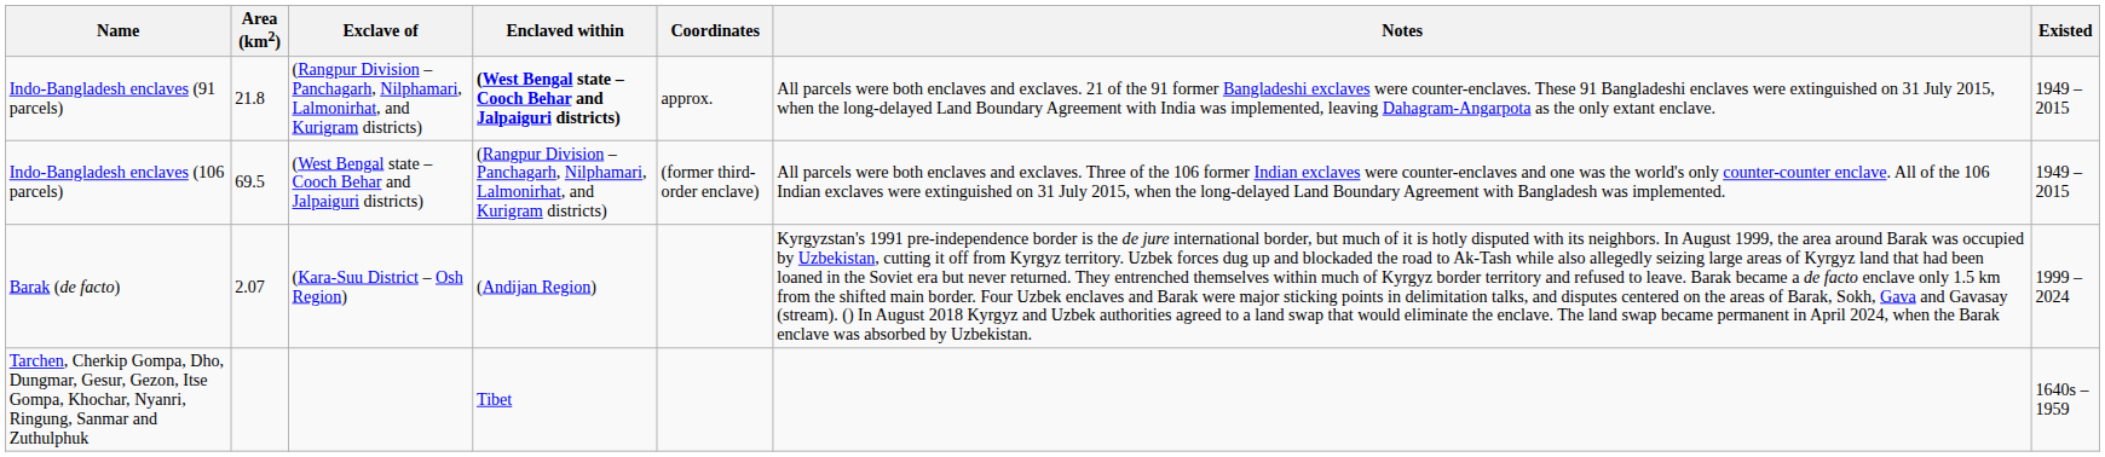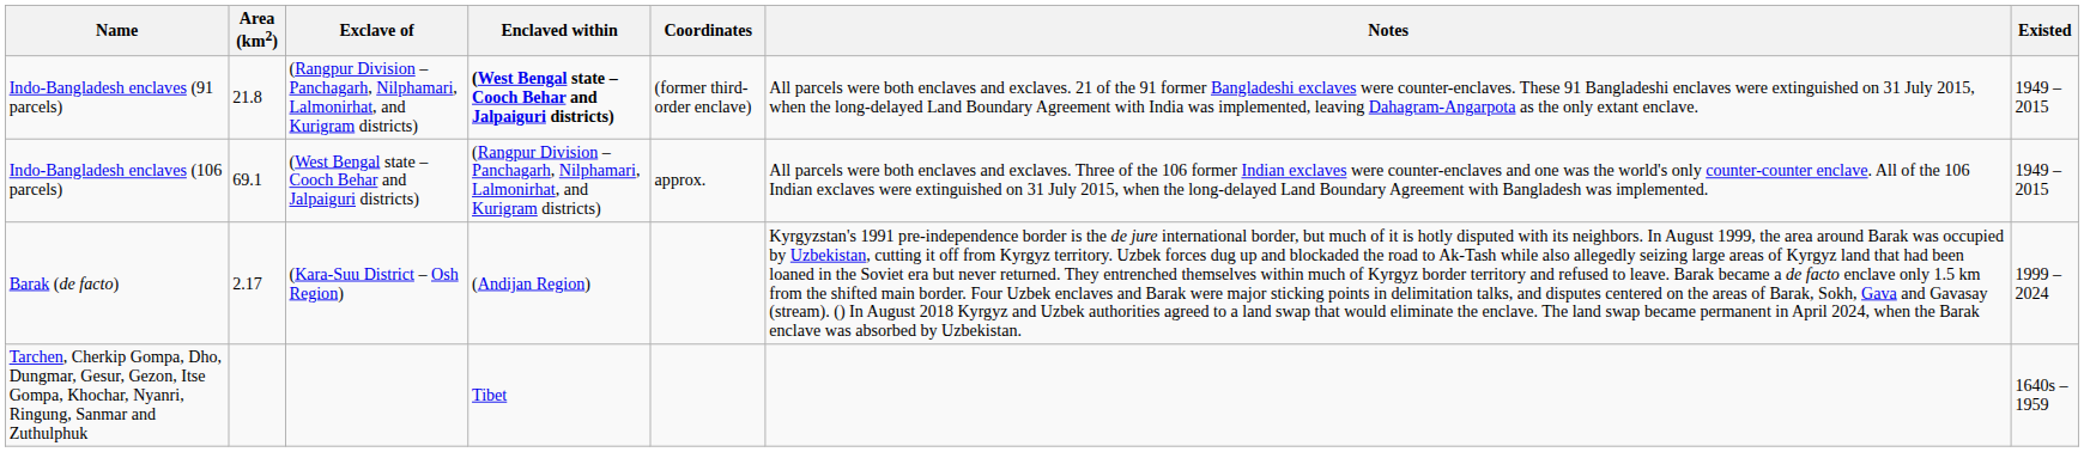Indo-Bangladesh enclaves (91 parcels) | Coordinates: approx. -> (former third-order enclave)
Indo-Bangladesh enclaves (106 parcels) | Area (km2): 69.5 -> 69.1
Indo-Bangladesh enclaves (106 parcels) | Coordinates: (former third-order enclave) -> approx.
Barak (de facto) | Area (km2): 2.07 -> 2.17
